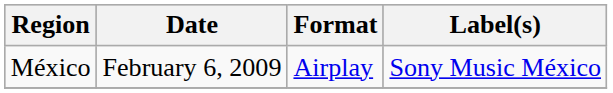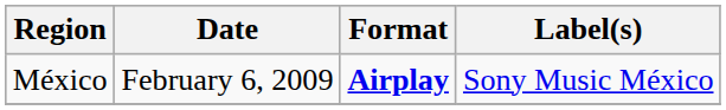México | Format: normal -> bold
